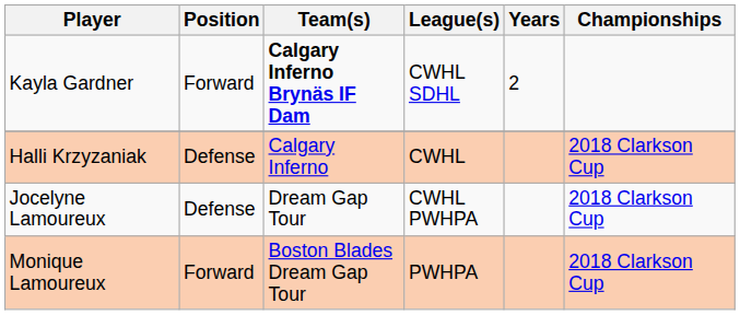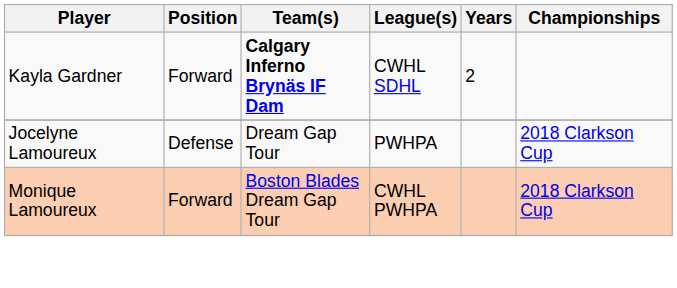- row: Halli Krzyzaniak | Defense | Calgary Inferno | CWHL | 2018 Clarkson Cup
Jocelyne Lamoureux | League(s): CWHL PWHPA -> PWHPA
Monique Lamoureux | League(s): PWHPA -> CWHL PWHPA
